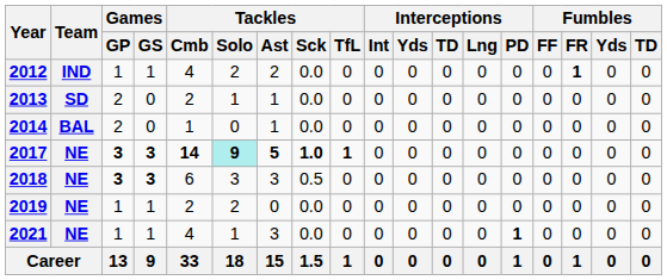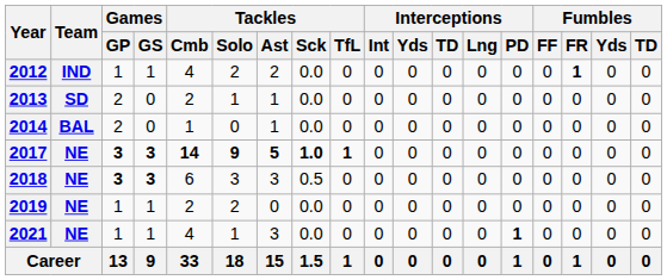2017 | Tackles / Solo: paleturquoise background -> no background
